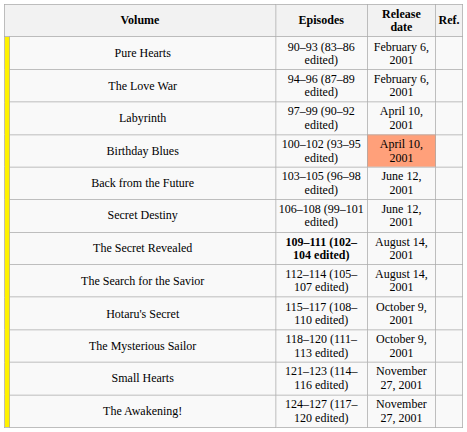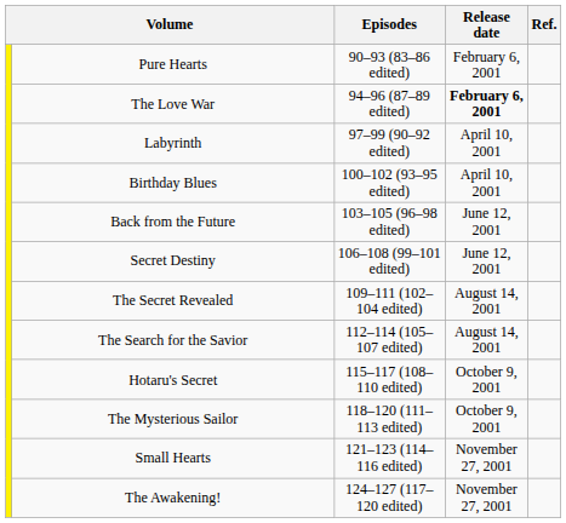The Love War | Release date: normal -> bold
Birthday Blues | Release date: lightsalmon background -> no background
The Secret Revealed | Episodes: bold -> normal
